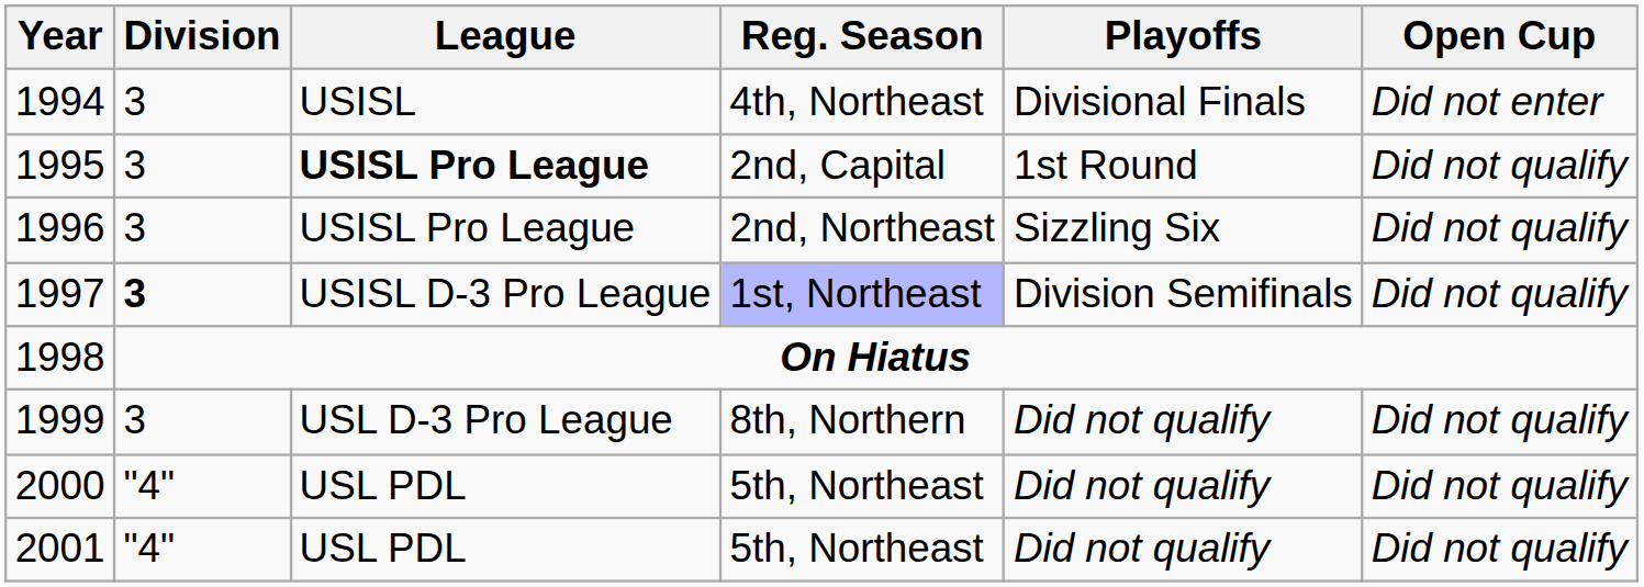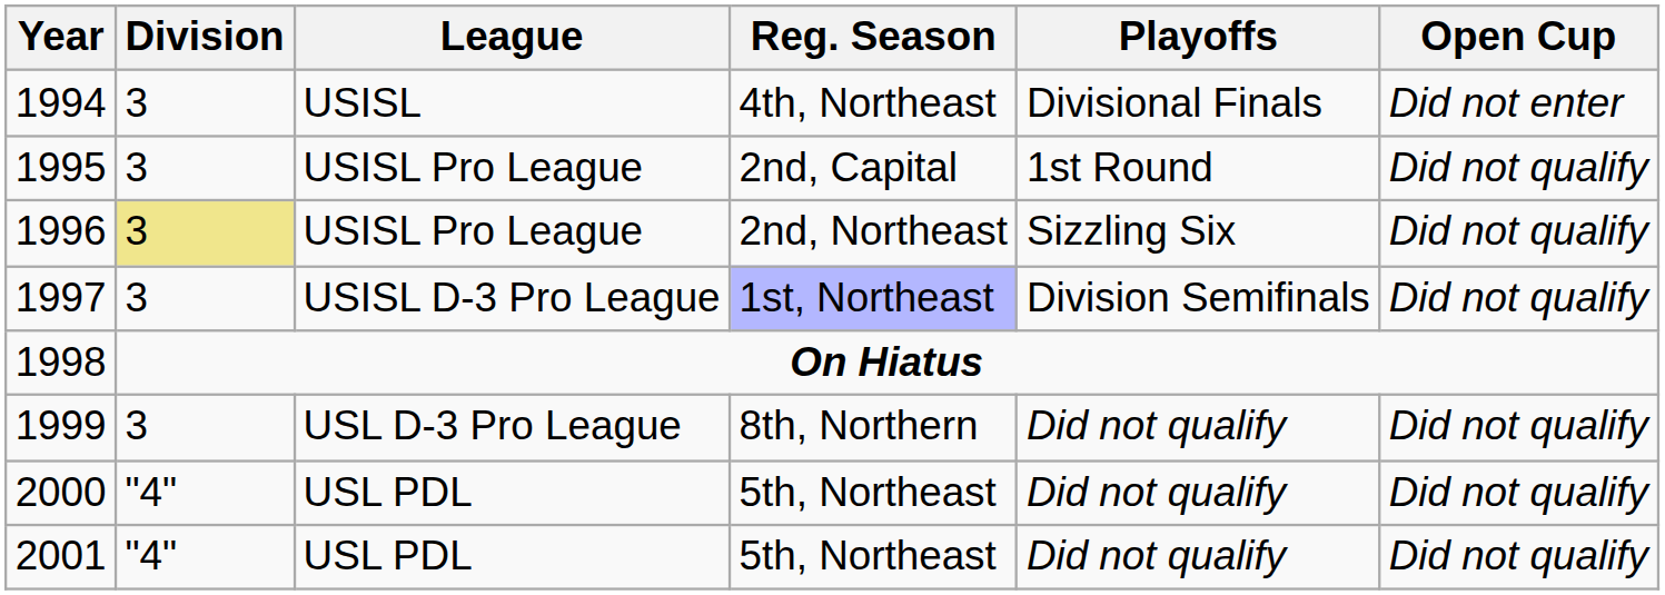1995 | League: bold -> normal
1996 | Division: no background -> khaki background
1997 | Division: bold -> normal
